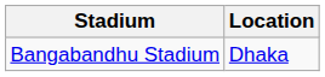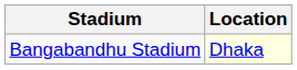Bangabandhu Stadium | Location: no background -> lightyellow background
